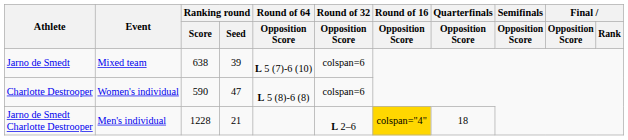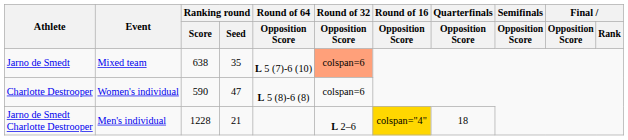Jarno de Smedt | Ranking round / Seed: 39 -> 35
Jarno de Smedt | Round of 32 / Opposition Score: no background -> lightsalmon background
